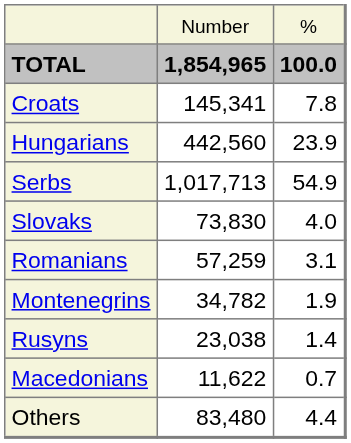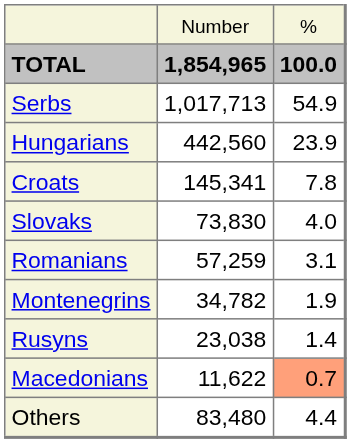rows swapped: Serbs <-> Croats
Macedonians | column 3: no background -> lightsalmon background
